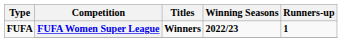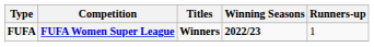FUFA Women Super League | Runners-up: bold -> normal
